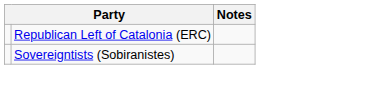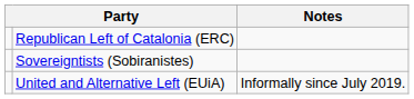+ row: United and Alternative Left (EUiA) | Informally since July 2019.
